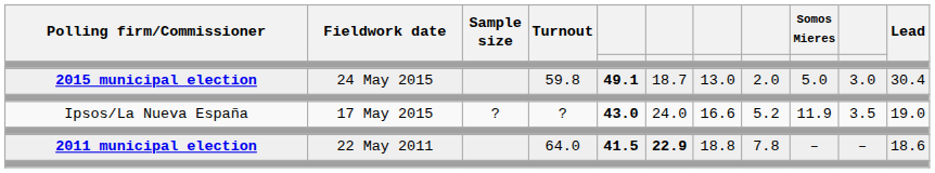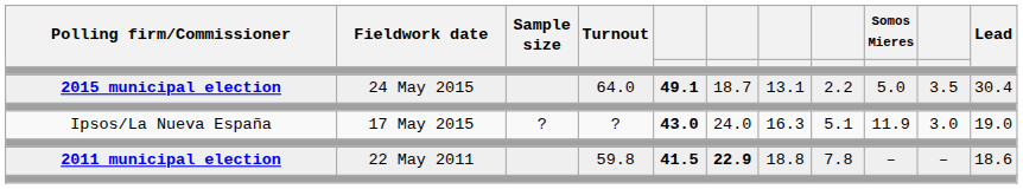2015 municipal election | Turnout: 59.8 -> 64.0
2015 municipal election | column 7: 13.0 -> 13.1
2015 municipal election | column 8: 2.0 -> 2.2
2015 municipal election | column 10: 3.0 -> 3.5
Ipsos/La Nueva España | column 7: 16.6 -> 16.3
Ipsos/La Nueva España | column 8: 5.2 -> 5.1
Ipsos/La Nueva España | column 10: 3.5 -> 3.0
2011 municipal election | Turnout: 64.0 -> 59.8
